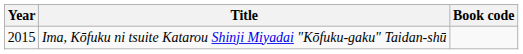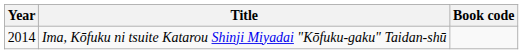row 2 | Year: 2015 -> 2014
